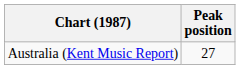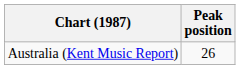Australia (Kent Music Report) | Peak position: 27 -> 26
